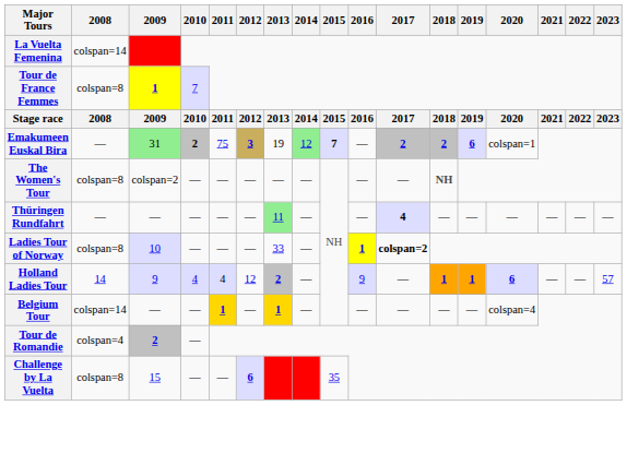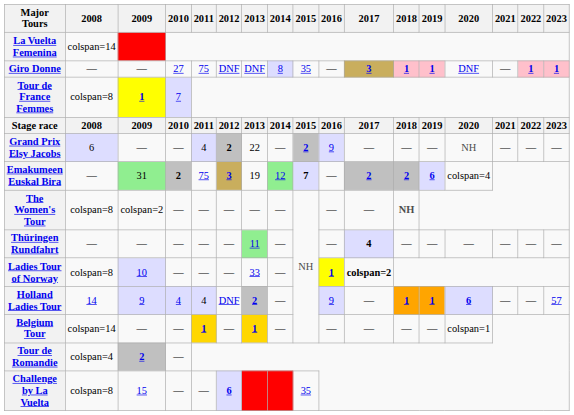+ row: Giro Donne | — | — | 27 | 75 | DNF | DNF | 8 | 35 | — | 3 | 1 | 1 | DNF | — | 1 | 1
+ row: Grand Prix Elsy Jacobs | 6 | — | — | 4 | 2 | 22 | — | 2 | 9 | — | — | — | NH | — | — | —
Emakumeen Euskal Bira | 2020: colspan=1 -> colspan=4
Holland Ladies Tour | 2012: 12 -> DNF
Belgium Tour | 2020: colspan=4 -> colspan=1
